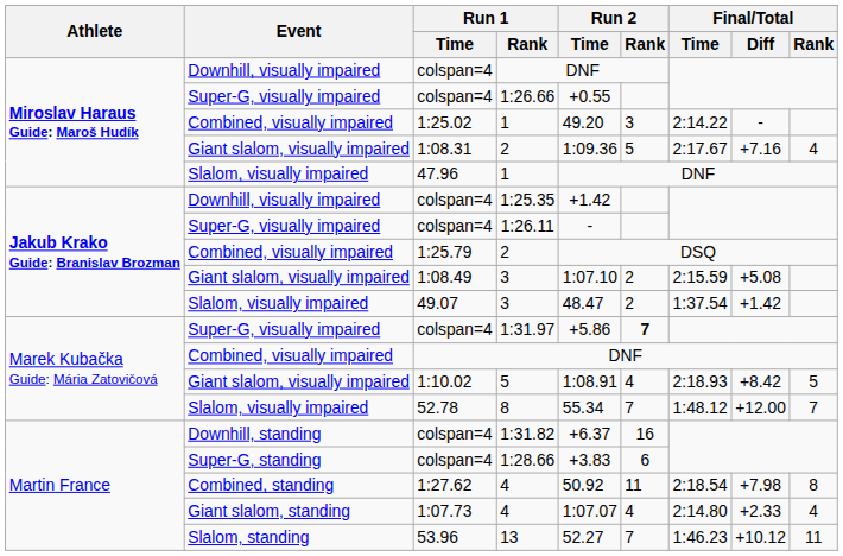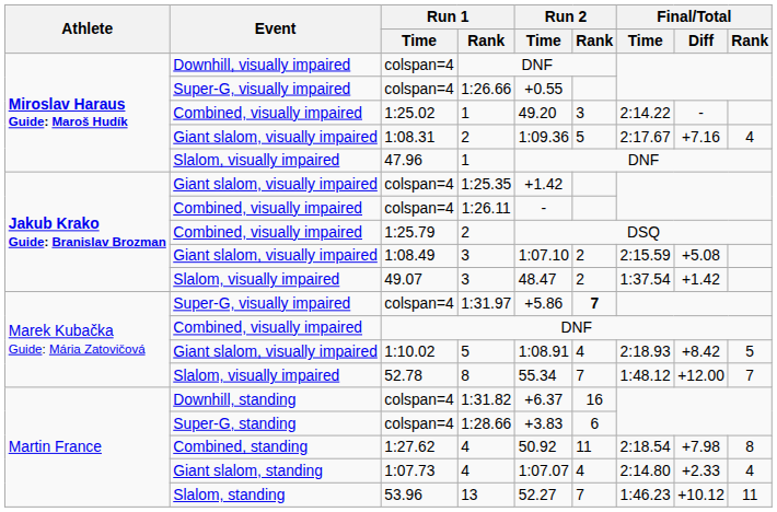1:25.35 | Event: Downhill, visually impaired -> Giant slalom, visually impaired
1:26.11 | Event: Super-G, visually impaired -> Combined, visually impaired
